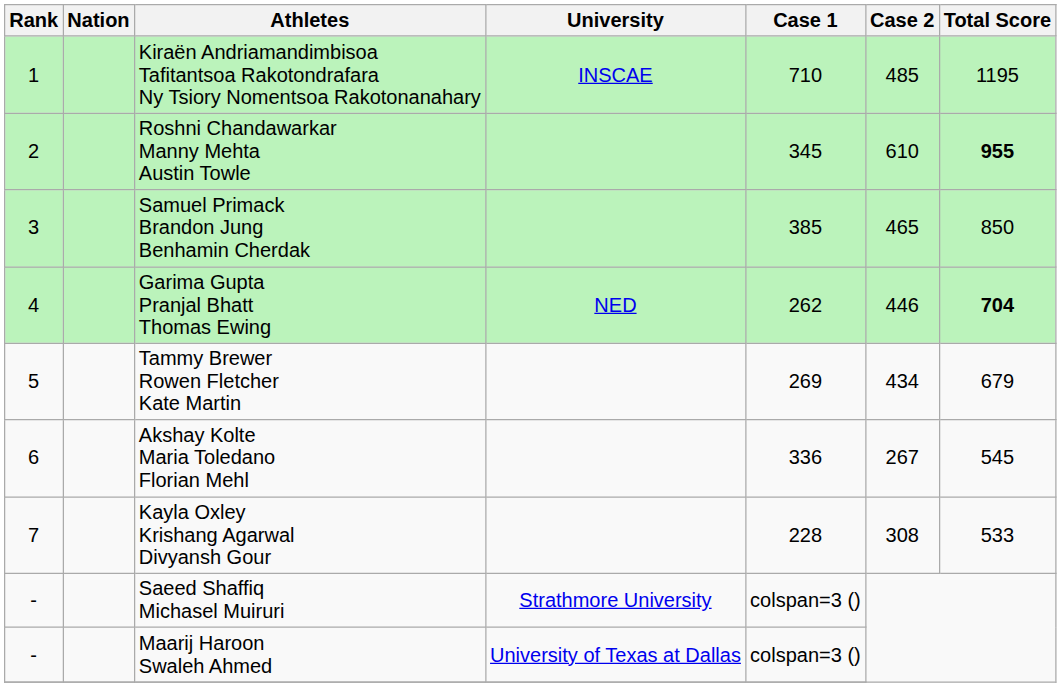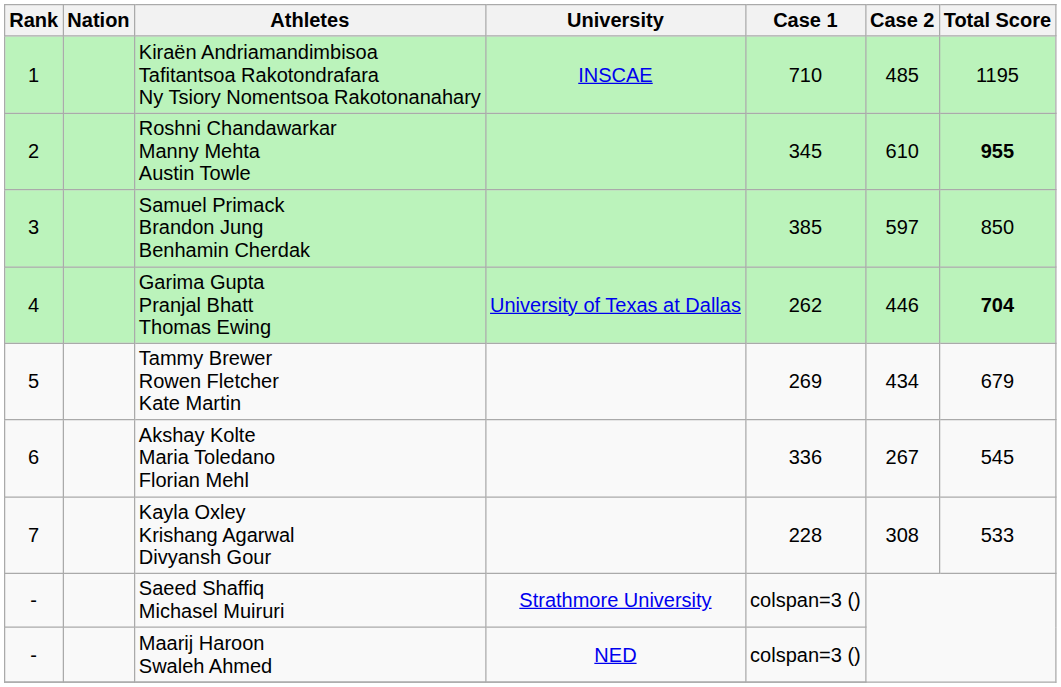Samuel Primack Brandon Jung Benhamin Cherdak | Case 2: 465 -> 597
Garima Gupta Pranjal Bhatt Thomas Ewing | University: NED -> University of Texas at Dallas
Maarij Haroon Swaleh Ahmed | University: University of Texas at Dallas -> NED
